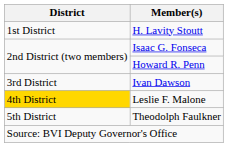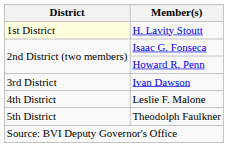H. Lavity Stoutt | District: no background -> lightyellow background
Leslie F. Malone | District: gold background -> no background
